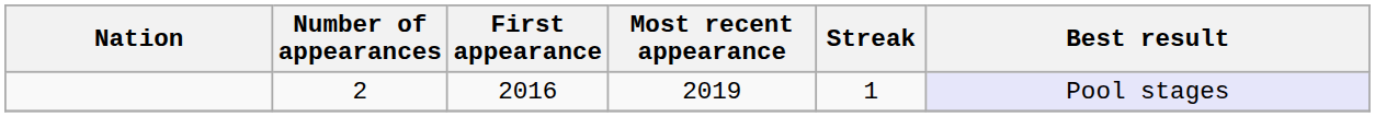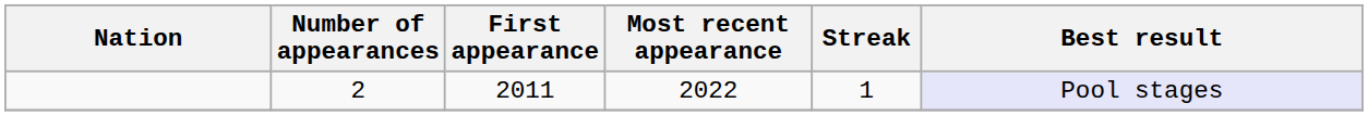row 2 | First appearance: 2016 -> 2011
row 2 | Most recent appearance: 2019 -> 2022
